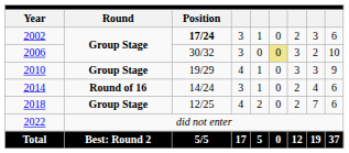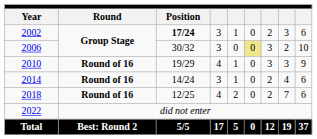2010 | Round: Group Stage -> Round of 16
2018 | Round: Group Stage -> Round of 16
